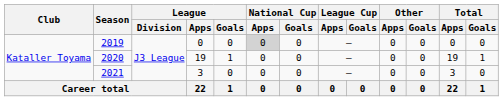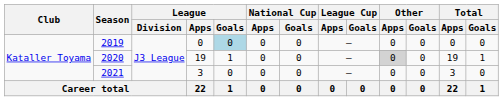2019 | League / Goals: no background -> lightblue background
2019 | National Cup / Apps: lightgrey background -> no background
2020 | Other / Apps: no background -> lightgrey background
